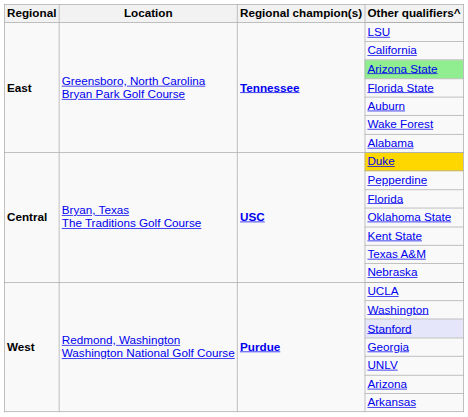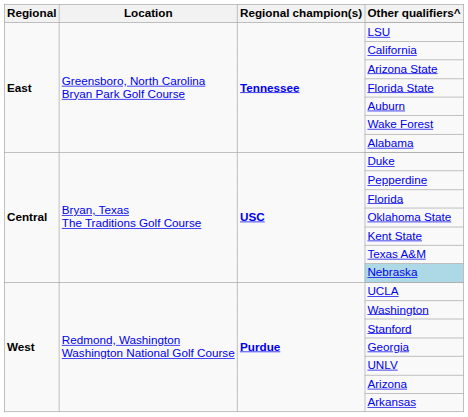Arizona State | Other qualifiers^: lightgreen background -> no background
Duke | Other qualifiers^: gold background -> no background
Nebraska | Other qualifiers^: no background -> lightblue background
Stanford | Other qualifiers^: lavender background -> no background
